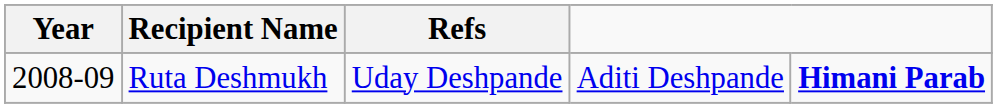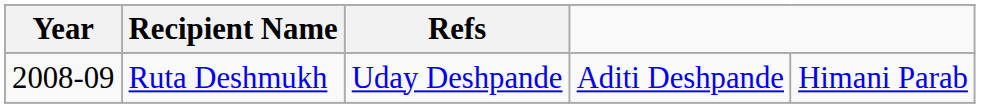Ruta Deshmukh | column 5: bold -> normal
